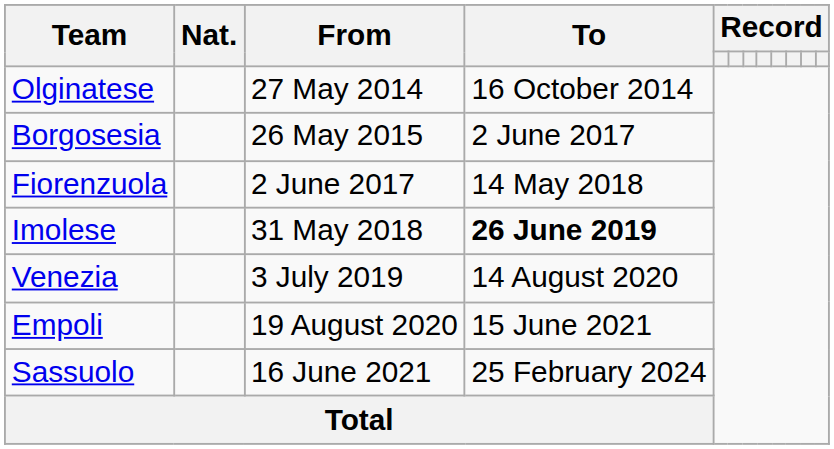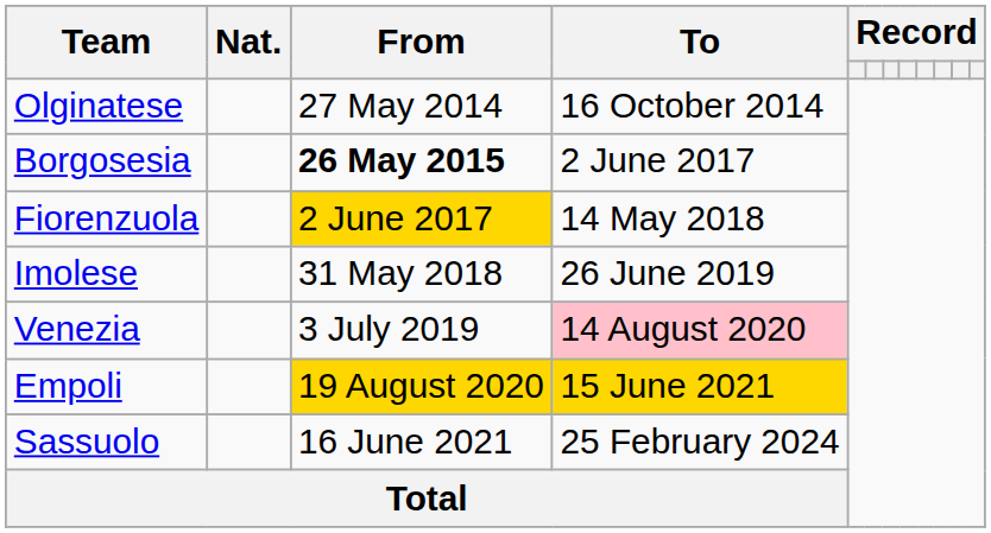Borgosesia | From: normal -> bold
Fiorenzuola | From: no background -> gold background
Imolese | To: bold -> normal
Venezia | To: no background -> pink background
Empoli | From: no background -> gold background
Empoli | To: no background -> gold background
